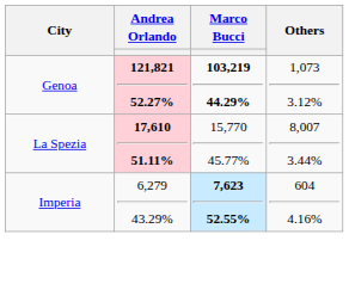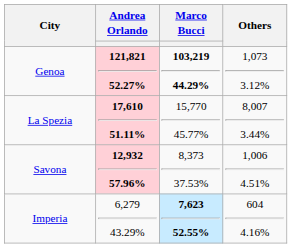+ row: Savona | 12,932 57.96% | 8,373 37.53% | 1,006 4.51%
